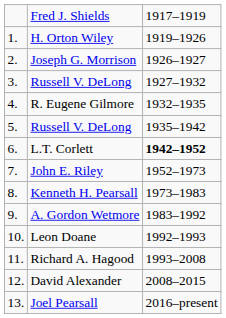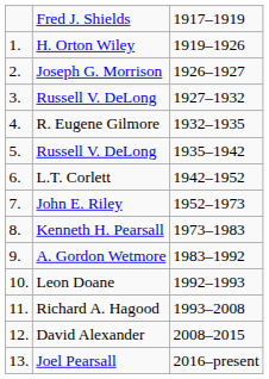L.T. Corlett | column 3: bold -> normal
